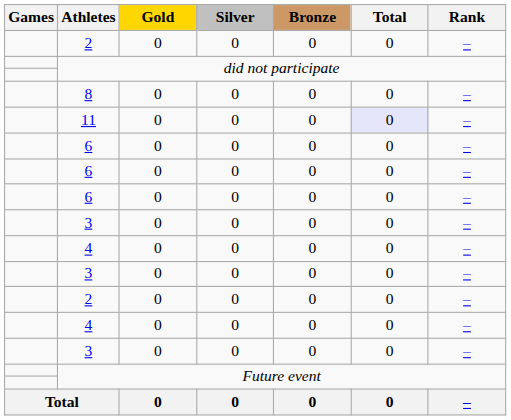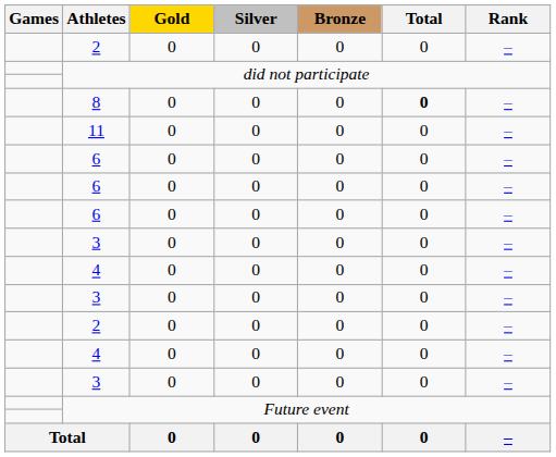8 | Total: normal -> bold
11 | Total: lavender background -> no background
